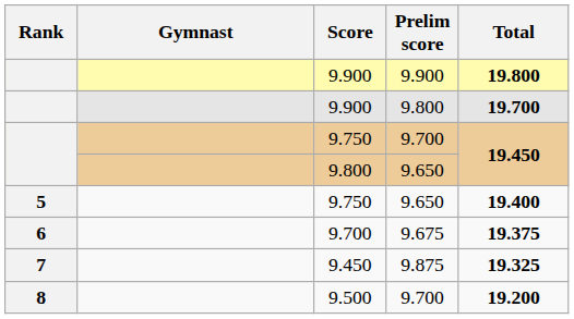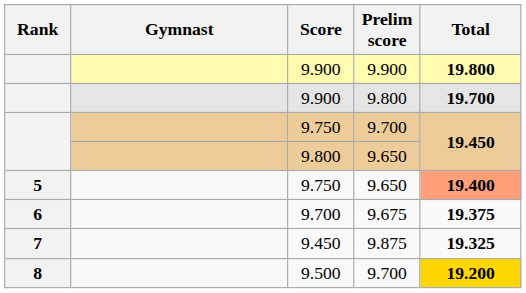9.750 / 9.650 | Total: no background -> lightsalmon background
9.500 | Total: no background -> gold background
